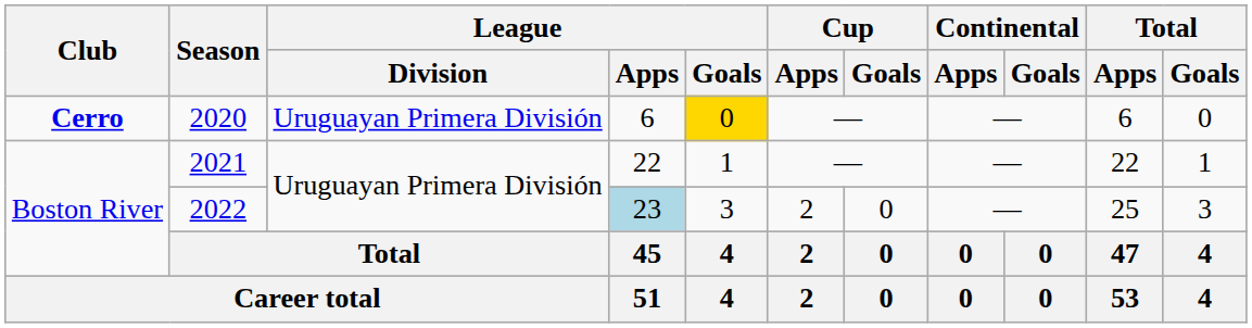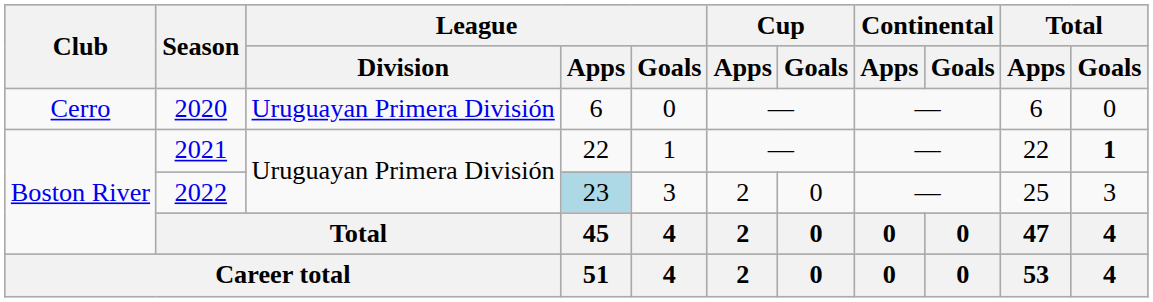2020 | Club: bold -> normal
2020 | League / Goals: gold background -> no background
2021 | Total / Goals: normal -> bold
